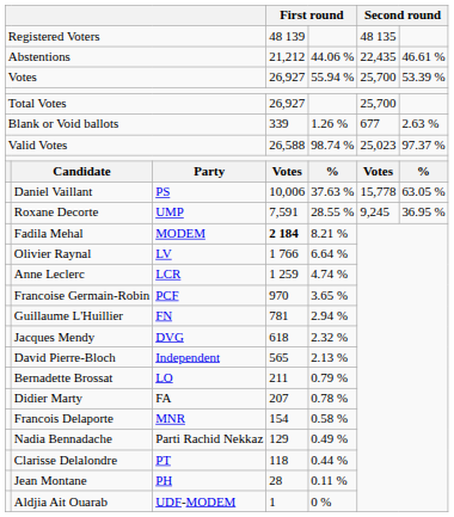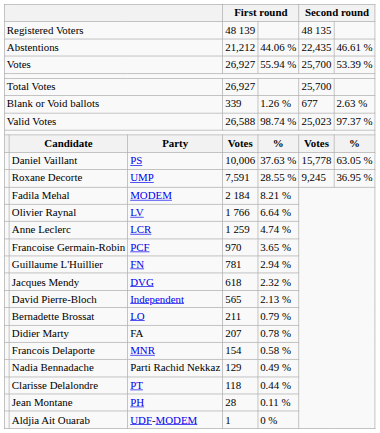Fadila Mehal | column 4: bold -> normal
